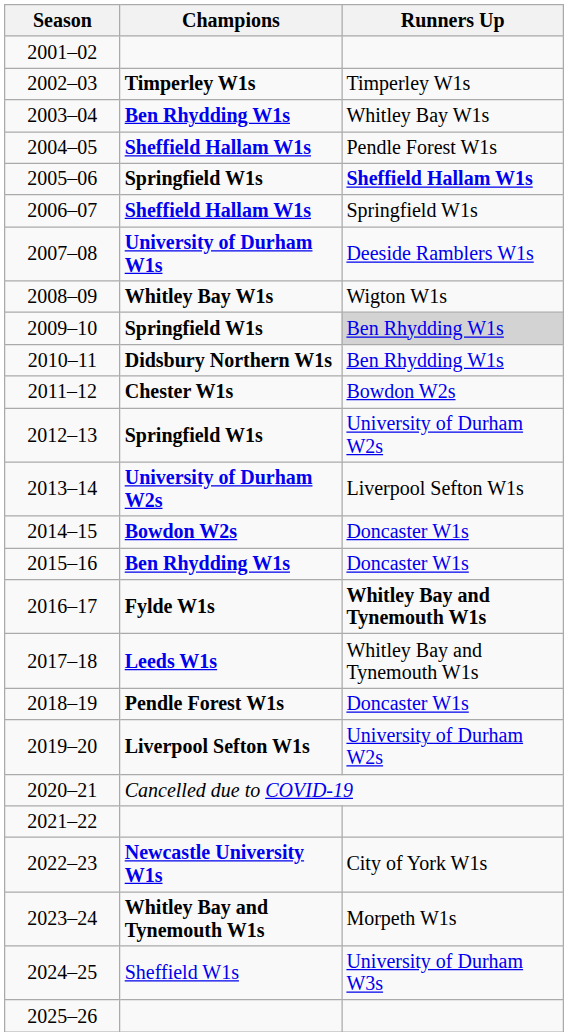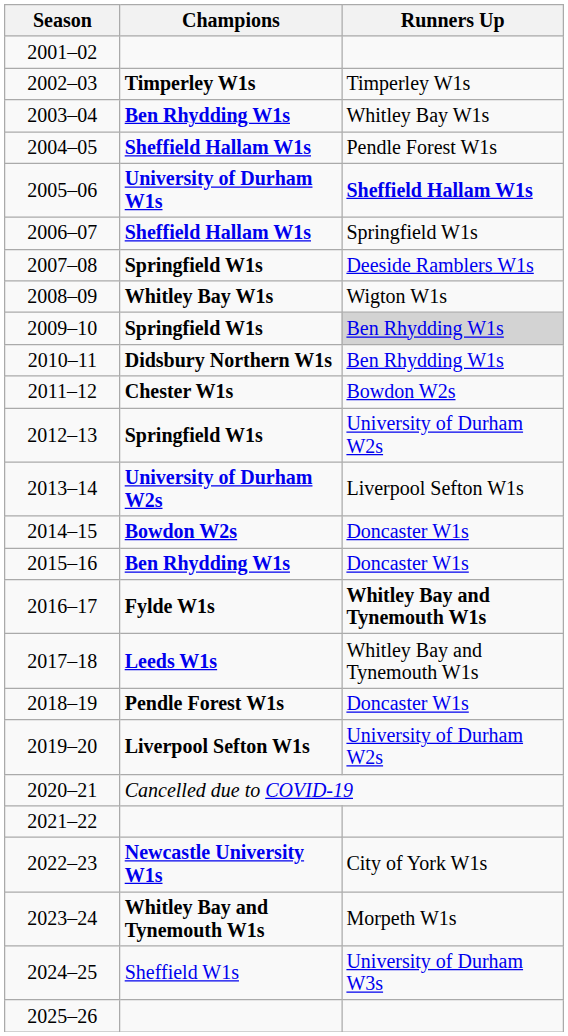2005–06 | Champions: Springfield W1s -> University of Durham W1s
2007–08 | Champions: University of Durham W1s -> Springfield W1s
